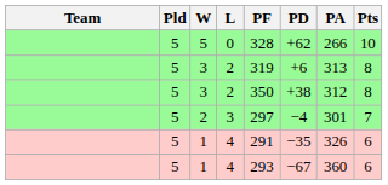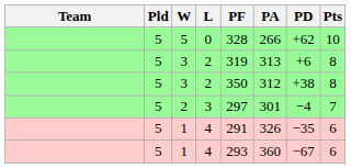columns swapped: PA <-> PD
